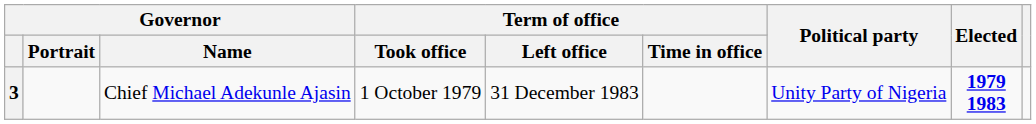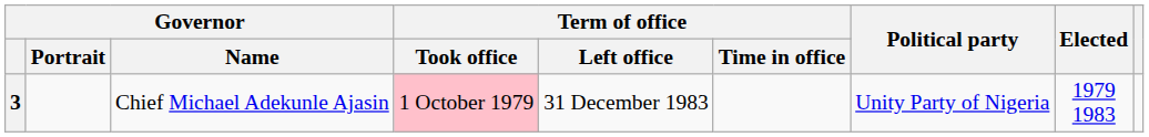3 | Term of office / Took office: no background -> pink background
3 | Elected: bold -> normal
